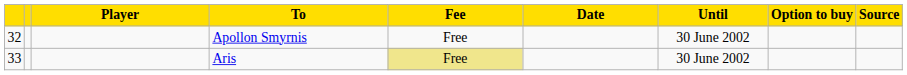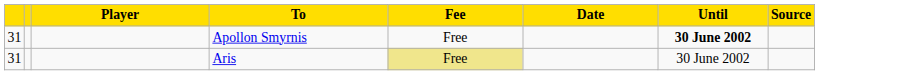- column: Option to buy
Apollon Smyrnis | column 1: 32 -> 31
Apollon Smyrnis | Until: normal -> bold
Aris | column 1: 33 -> 31
